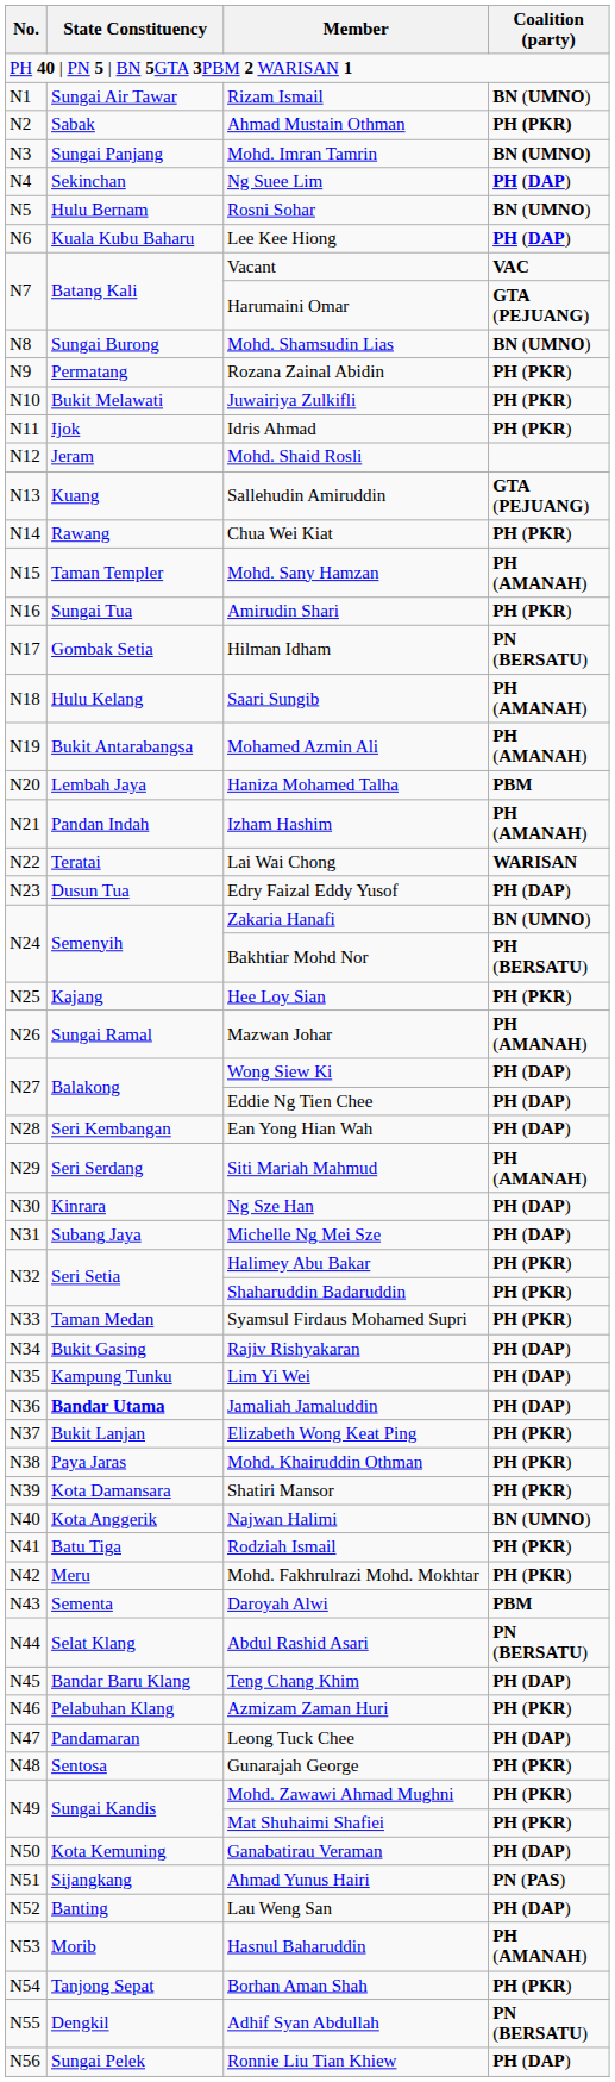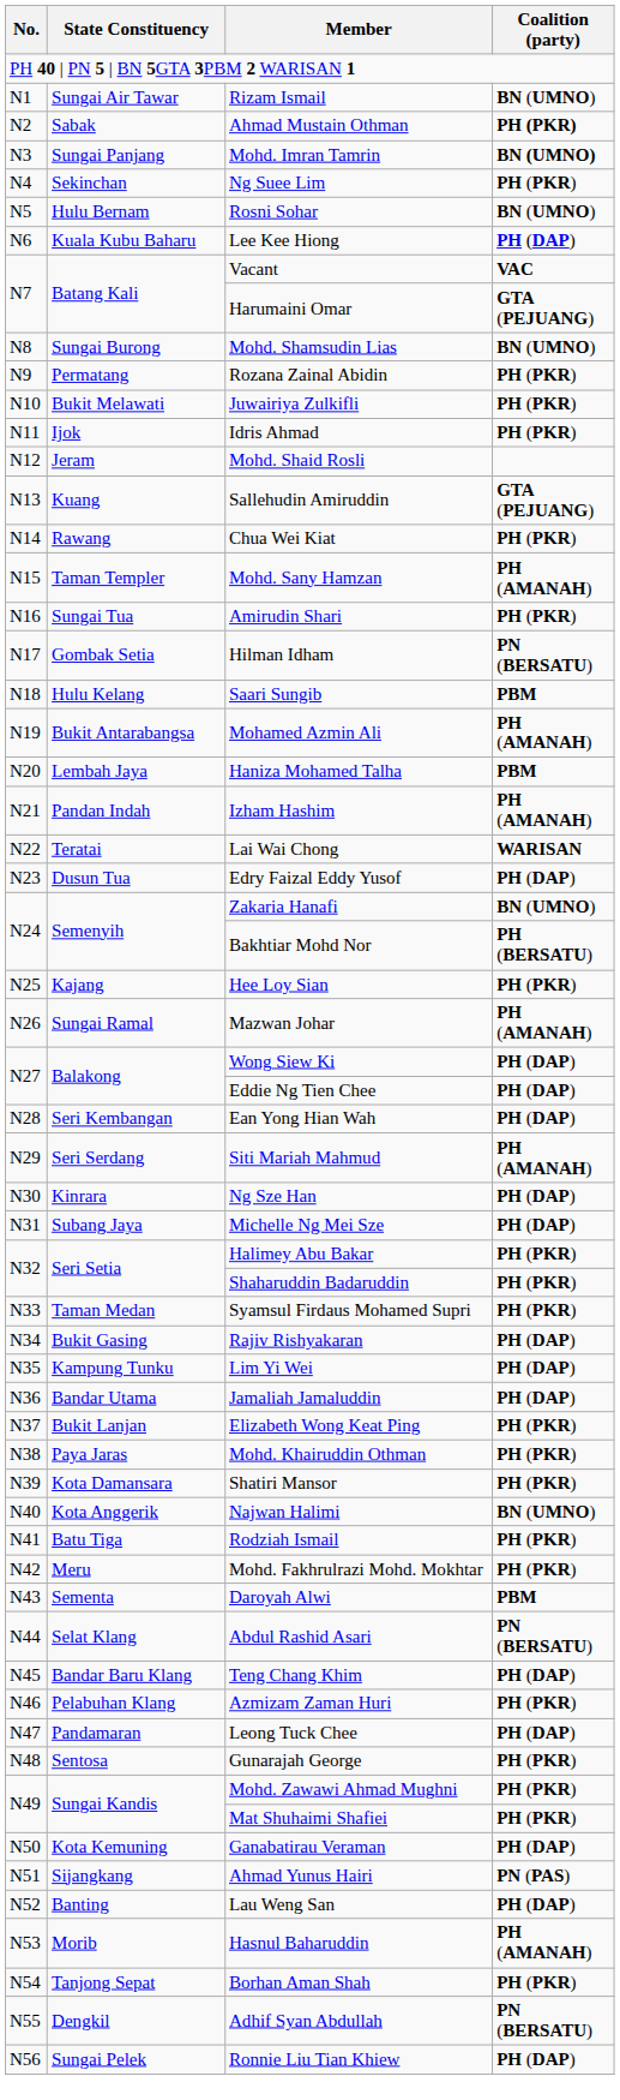Ng Suee Lim | Coalition (party): PH (DAP) -> PH (PKR)
Saari Sungib | Coalition (party): PH (AMANAH) -> PBM
Jamaliah Jamaluddin | State Constituency: bold -> normal
